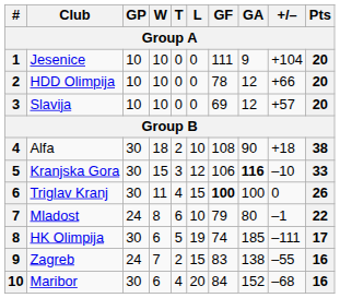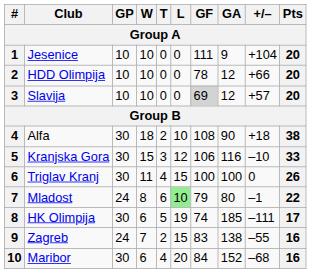Slavija | GF: no background -> lightgrey background
Kranjska Gora | GA: bold -> normal
Triglav Kranj | GF: bold -> normal
Mladost | L: no background -> lightgreen background
